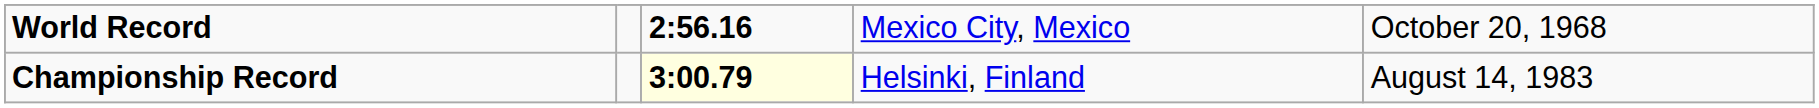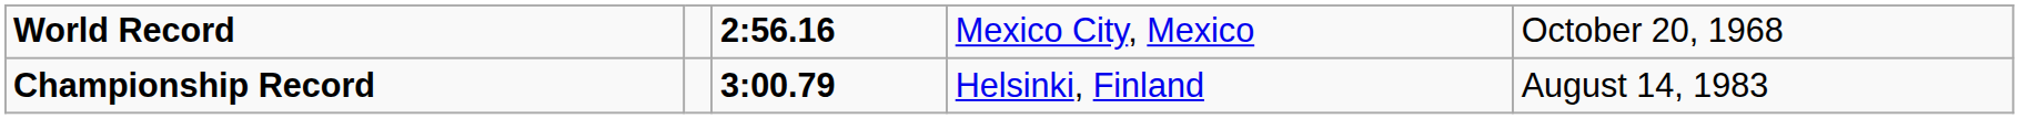Championship Record | column 3: lightyellow background -> no background
